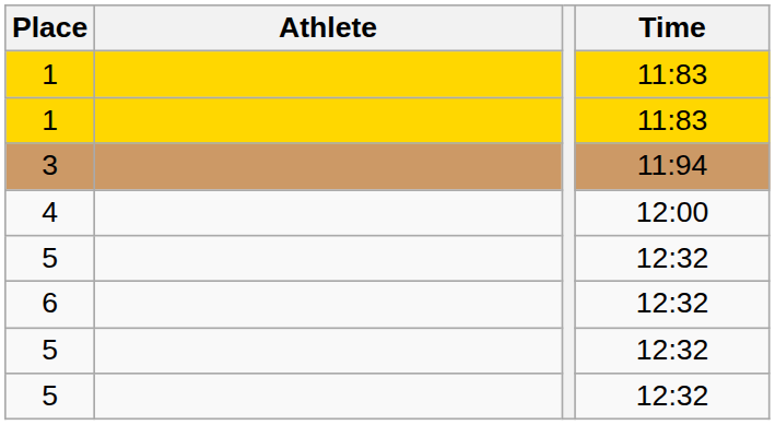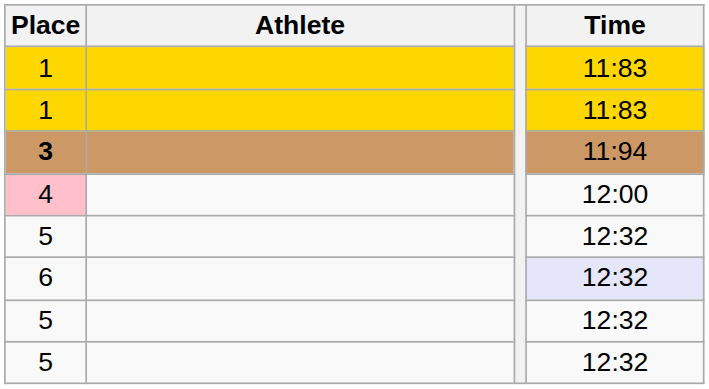3 | Place: normal -> bold
4 | Place: no background -> pink background
6 | Time: no background -> lavender background
